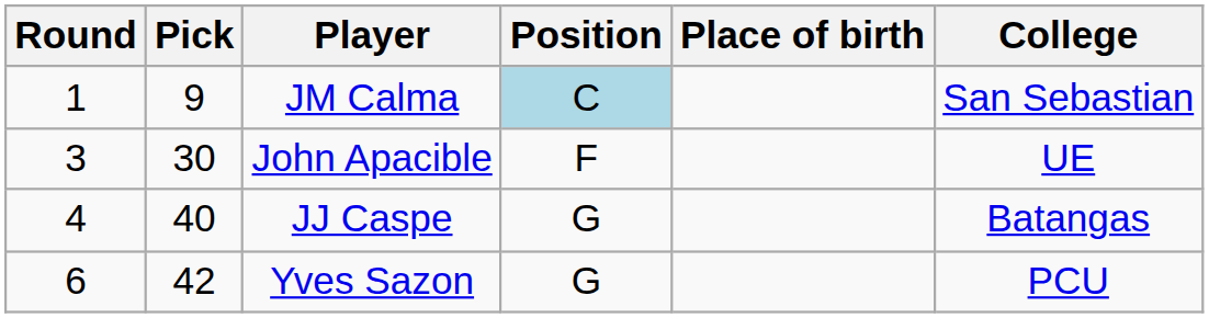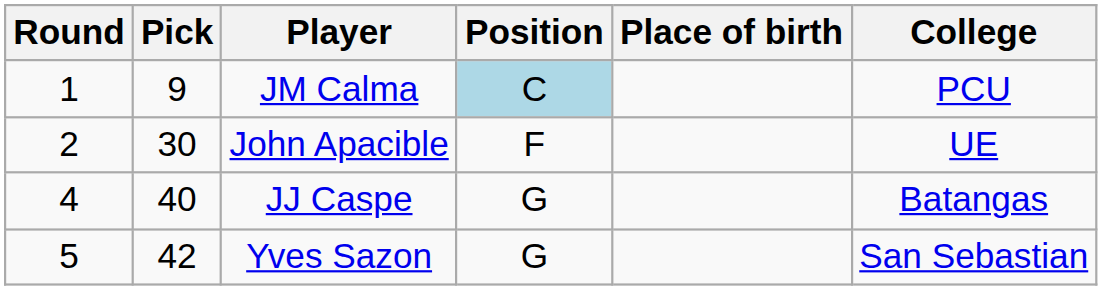JM Calma | College: San Sebastian -> PCU
John Apacible | Round: 3 -> 2
Yves Sazon | Round: 6 -> 5
Yves Sazon | College: PCU -> San Sebastian
